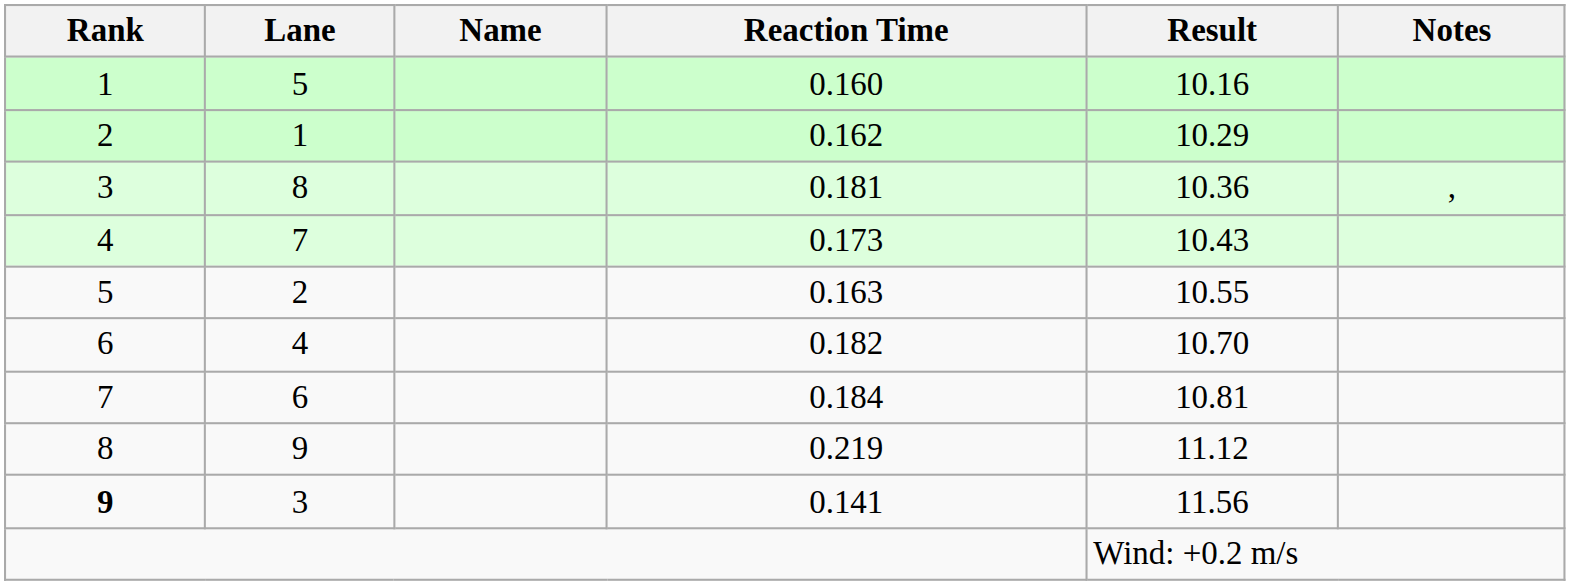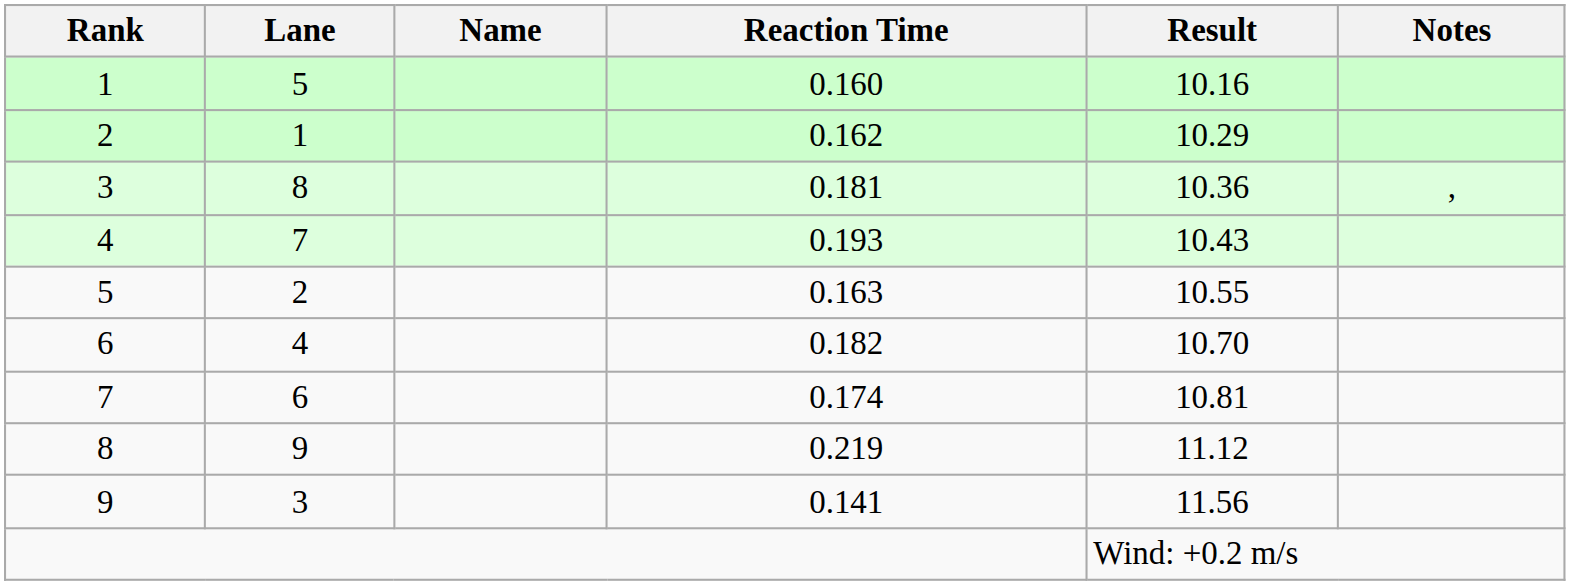row 5 | Reaction Time: 0.173 -> 0.193
row 8 | Reaction Time: 0.184 -> 0.174
row 10 | Rank: bold -> normal
